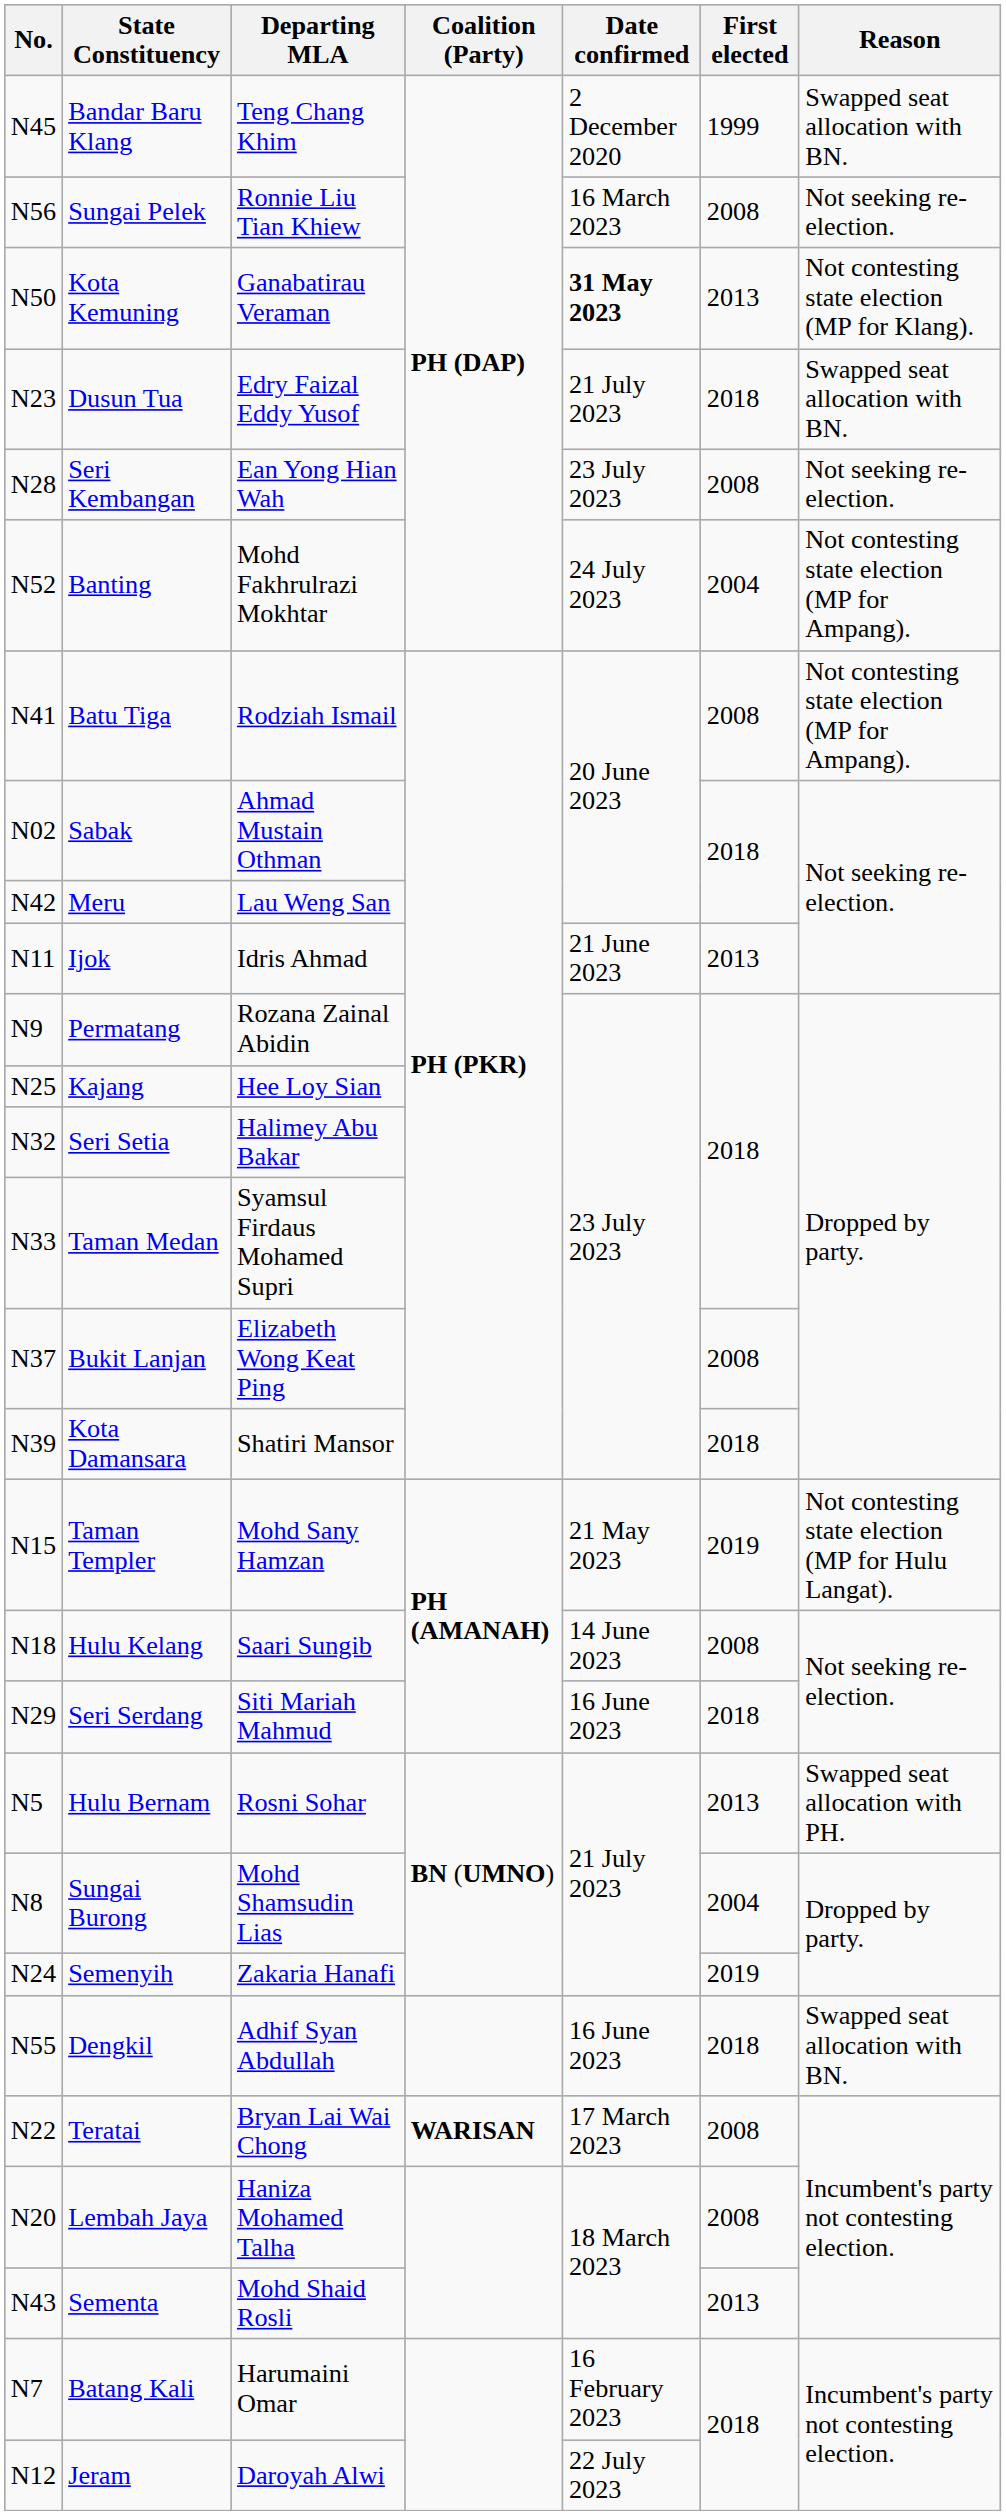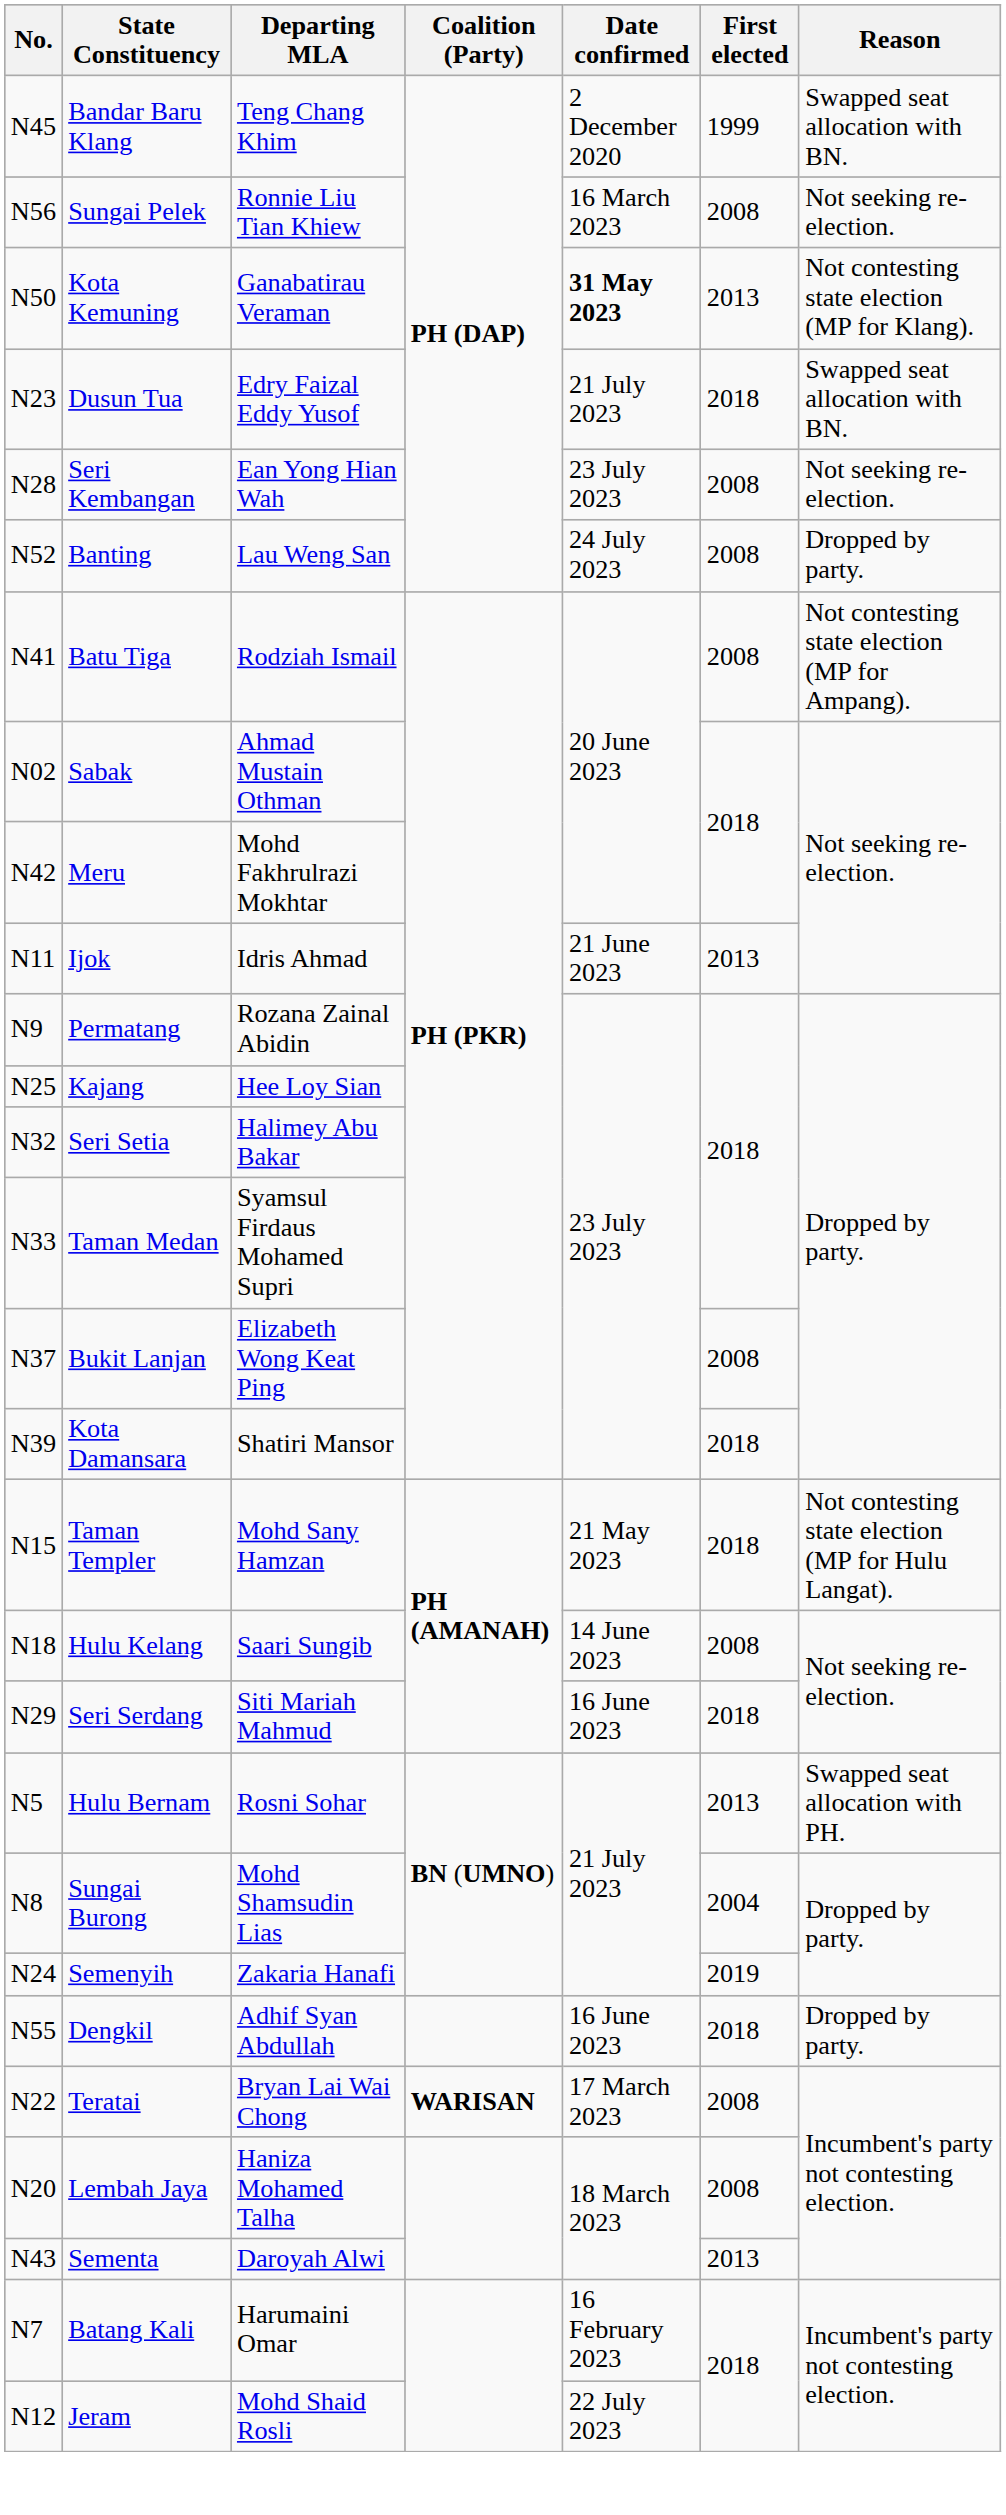Banting | Departing MLA: Mohd Fakhrulrazi Mokhtar -> Lau Weng San
Banting | First elected: 2004 -> 2008
Banting | Reason: Not contesting state election (MP for Ampang). -> Dropped by party.
Meru | Departing MLA: Lau Weng San -> Mohd Fakhrulrazi Mokhtar
Taman Templer | First elected: 2019 -> 2018
Dengkil | Reason: Swapped seat allocation with BN. -> Dropped by party.
Sementa | Departing MLA: Mohd Shaid Rosli -> Daroyah Alwi
Jeram | Departing MLA: Daroyah Alwi -> Mohd Shaid Rosli
